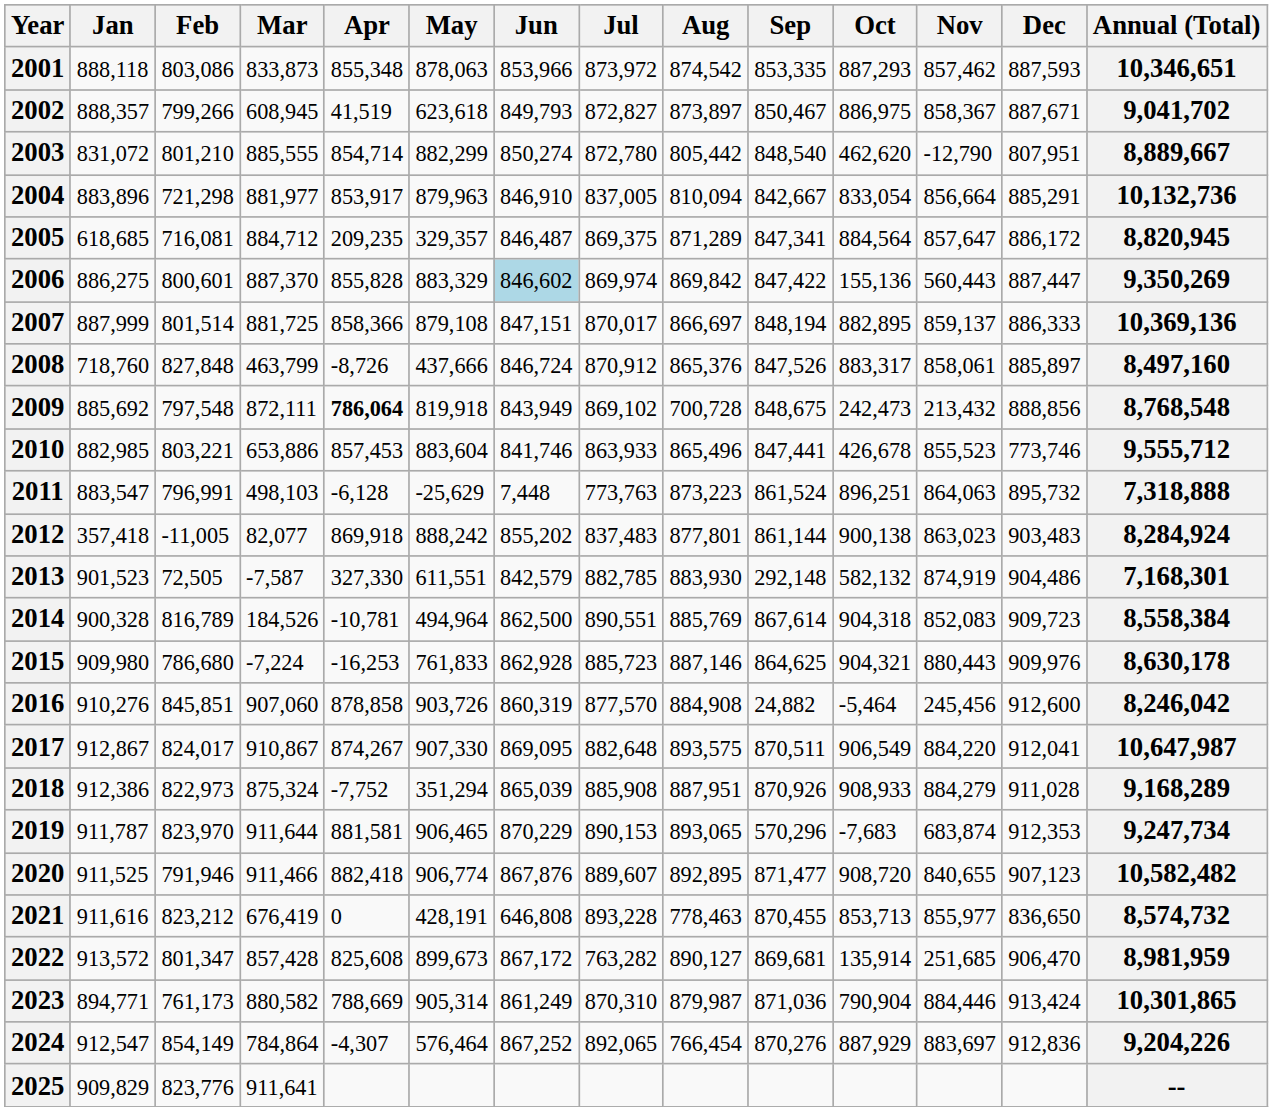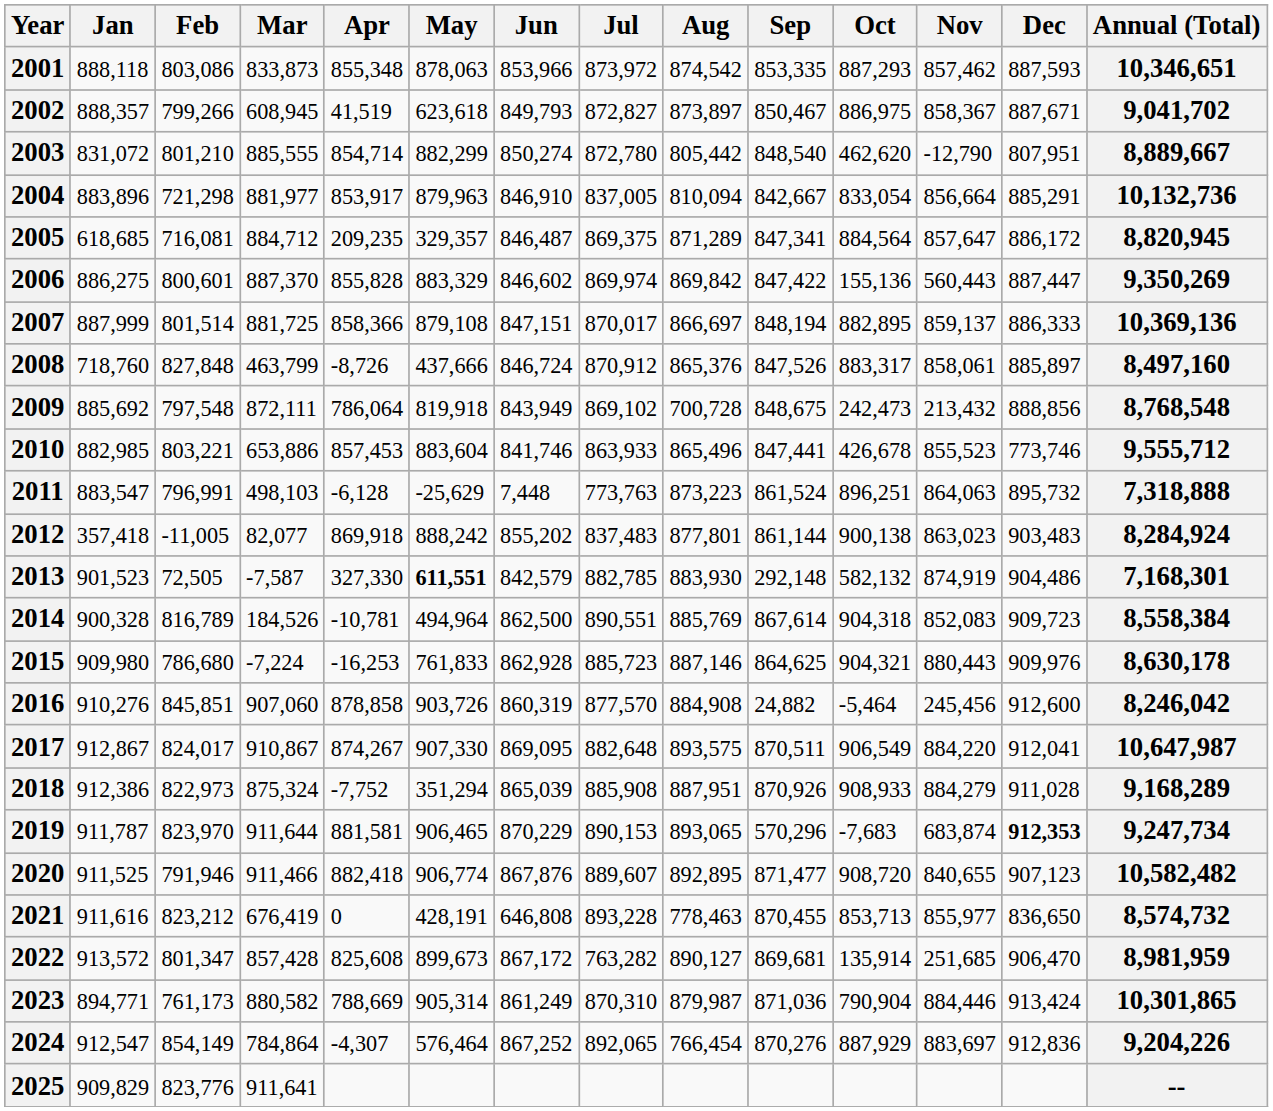2006 | Jun: lightblue background -> no background
2009 | Apr: bold -> normal
2013 | May: normal -> bold
2019 | Dec: normal -> bold
